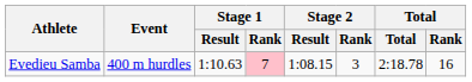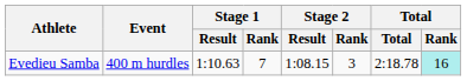Evedieu Samba | Stage 1 / Rank: pink background -> no background
Evedieu Samba | Total / Rank: no background -> paleturquoise background
